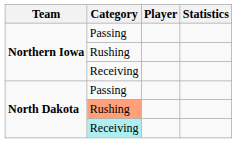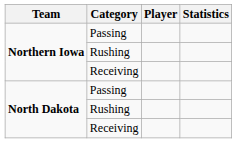North Dakota / Rushing | Category: lightsalmon background -> no background
North Dakota / Receiving | Category: paleturquoise background -> no background
